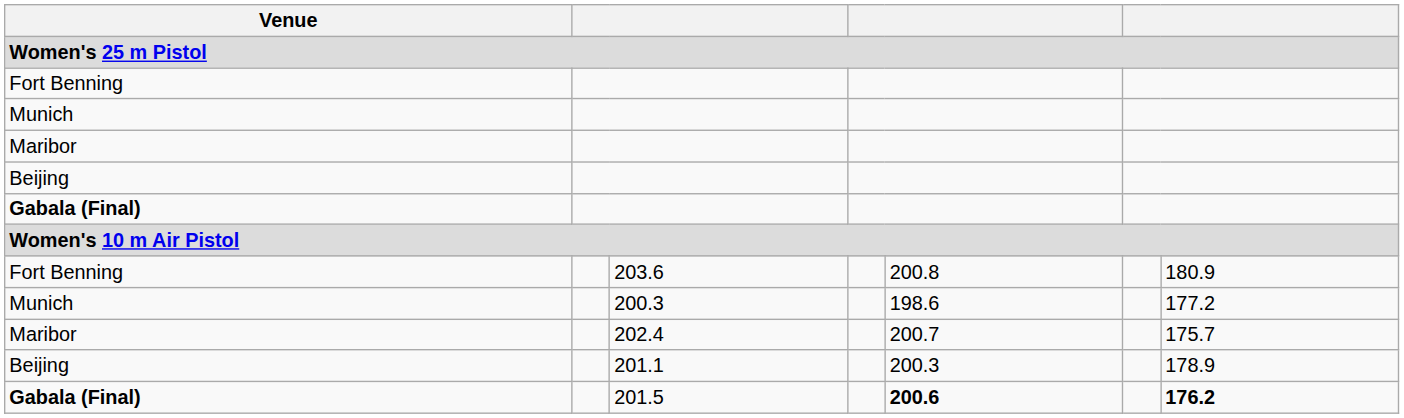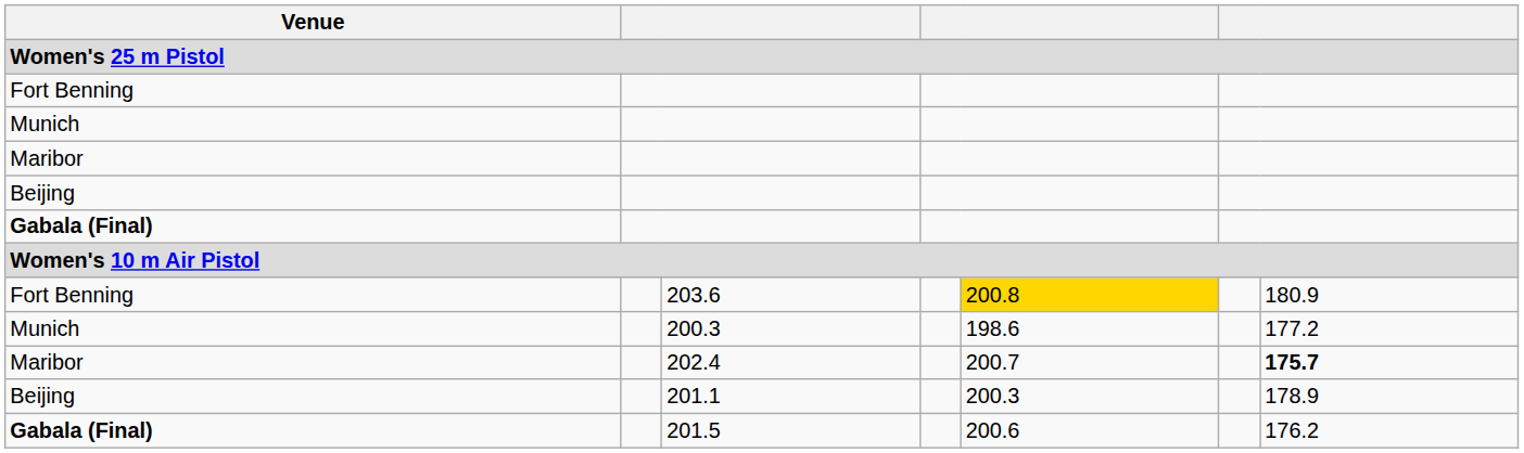203.6 | column 5: no background -> gold background
202.4 | column 7: normal -> bold
201.5 | column 5: bold -> normal
201.5 | column 7: bold -> normal
